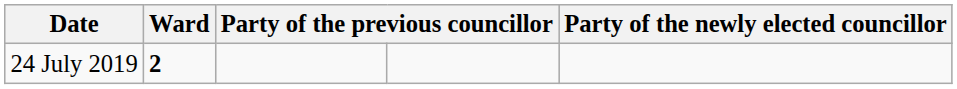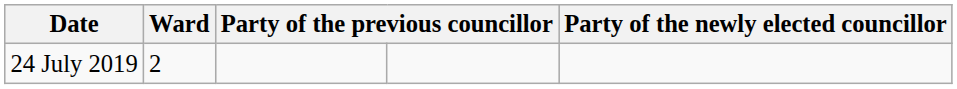24 July 2019 | Ward: bold -> normal
